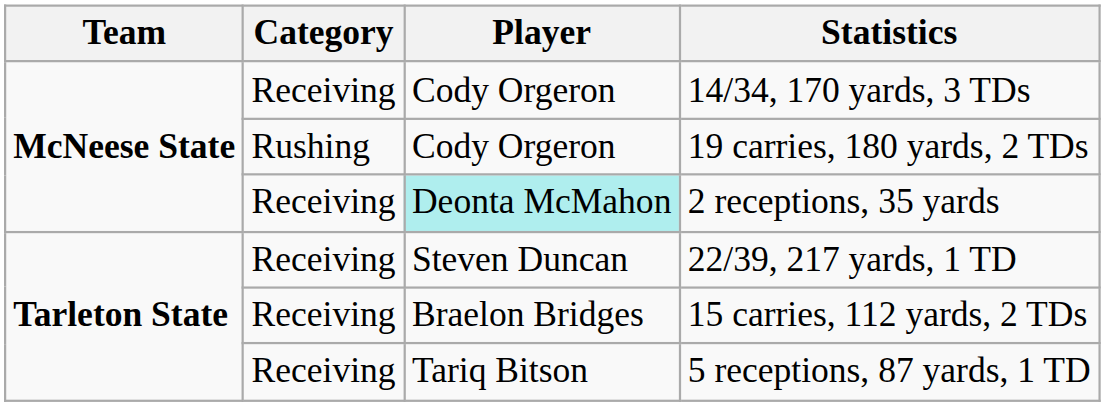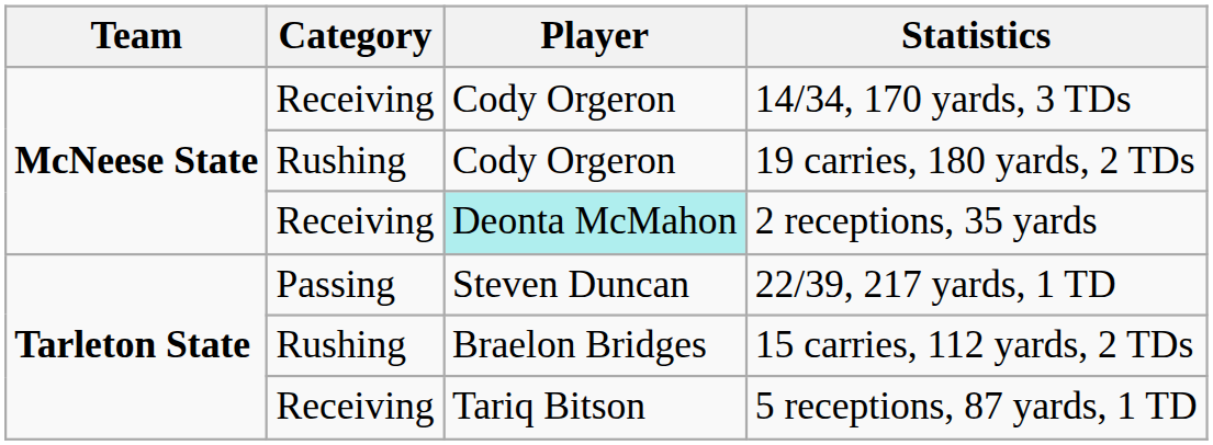22/39, 217 yards, 1 TD | Category: Receiving -> Passing
15 carries, 112 yards, 2 TDs | Category: Receiving -> Rushing
